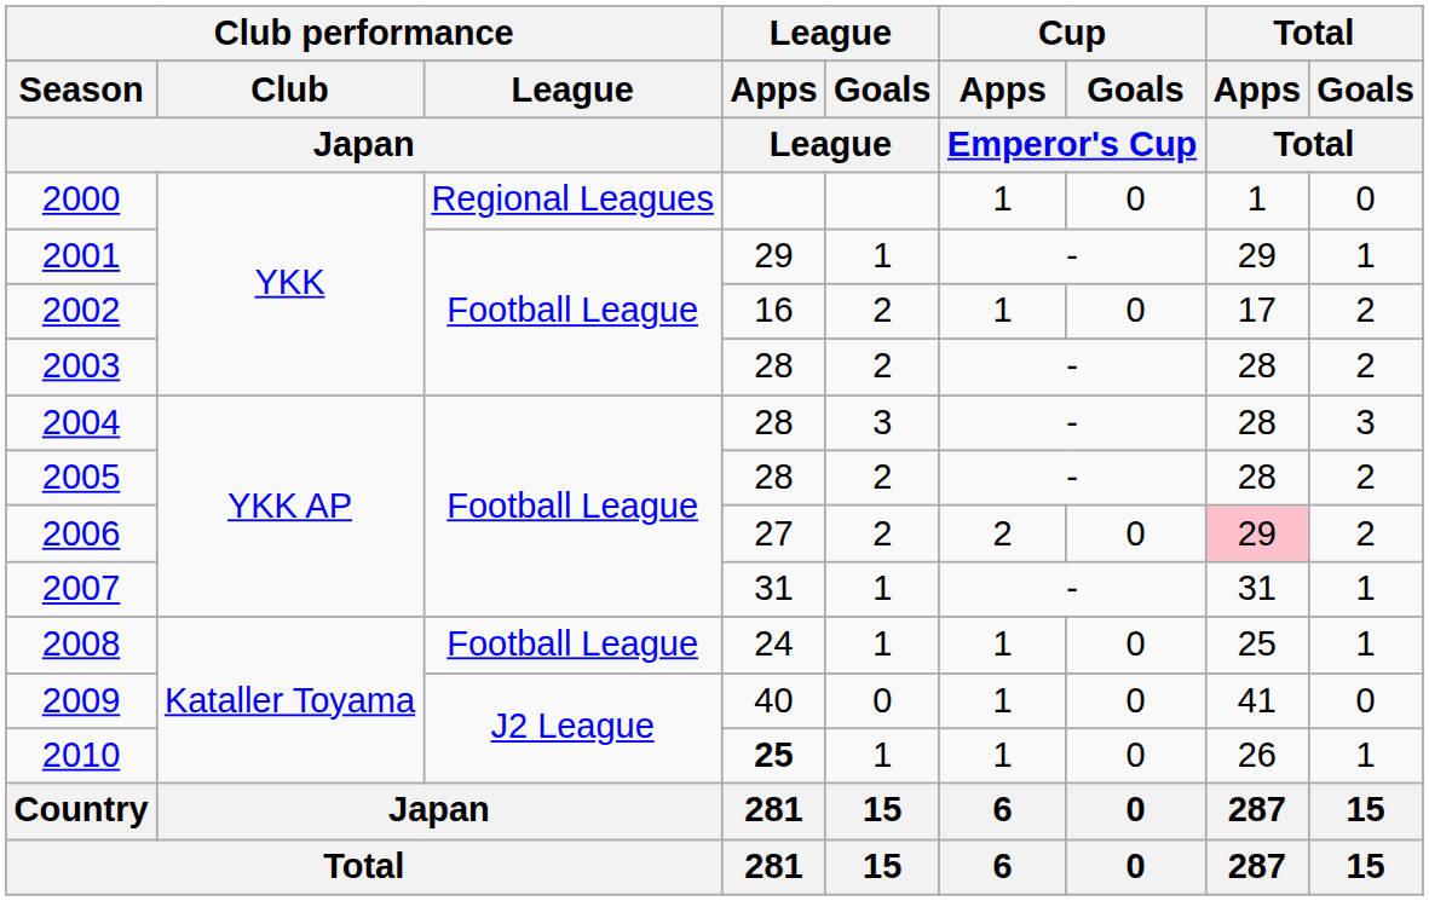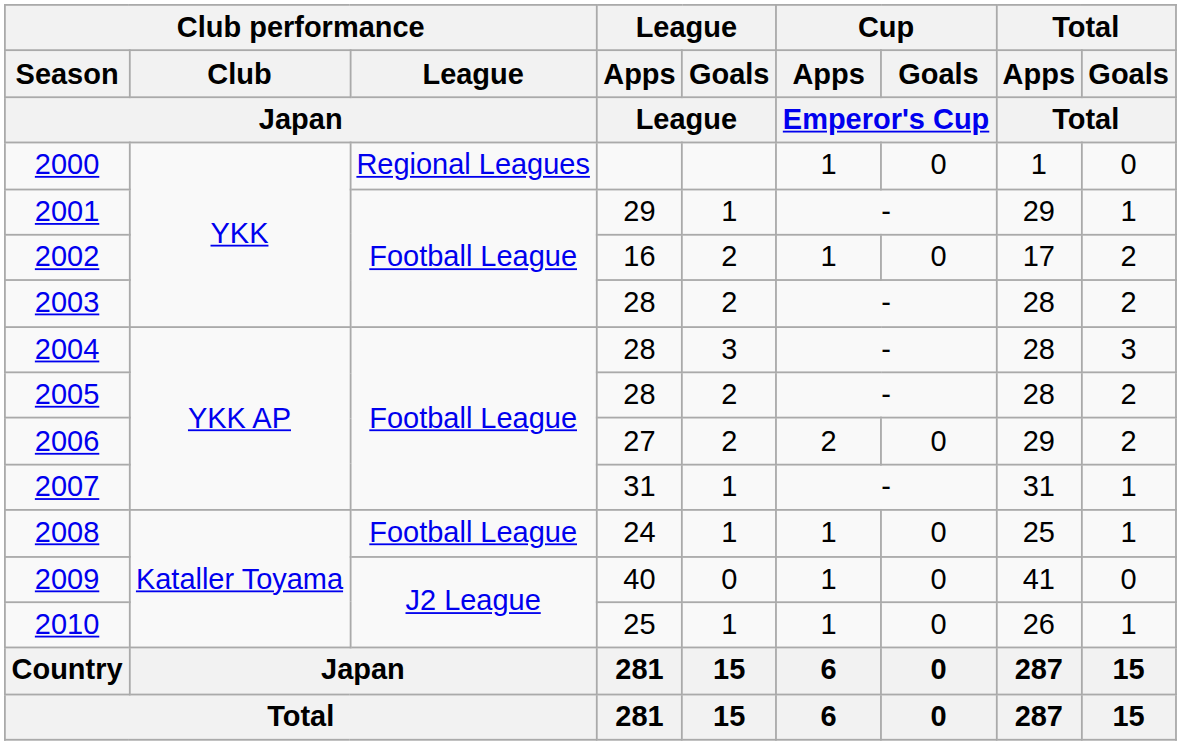2006 | Total / Apps / Total: pink background -> no background
2010 | League / Apps / League: bold -> normal
